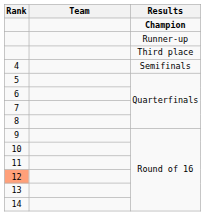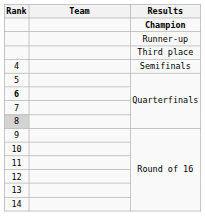6 | Rank: normal -> bold
8 | Rank: no background -> lightgrey background
12 | Rank: lightsalmon background -> no background
